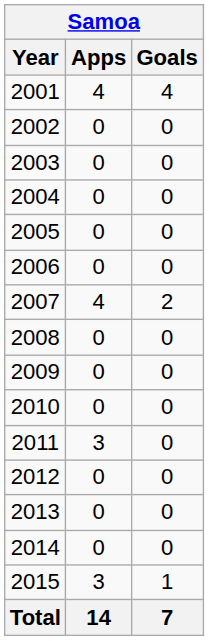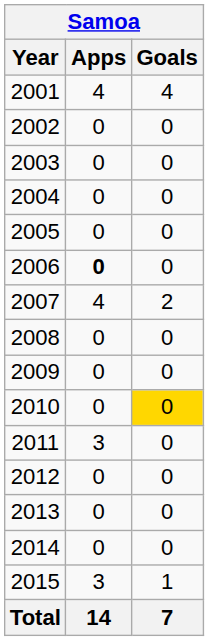2006 | Apps: normal -> bold
2010 | Goals: no background -> gold background
